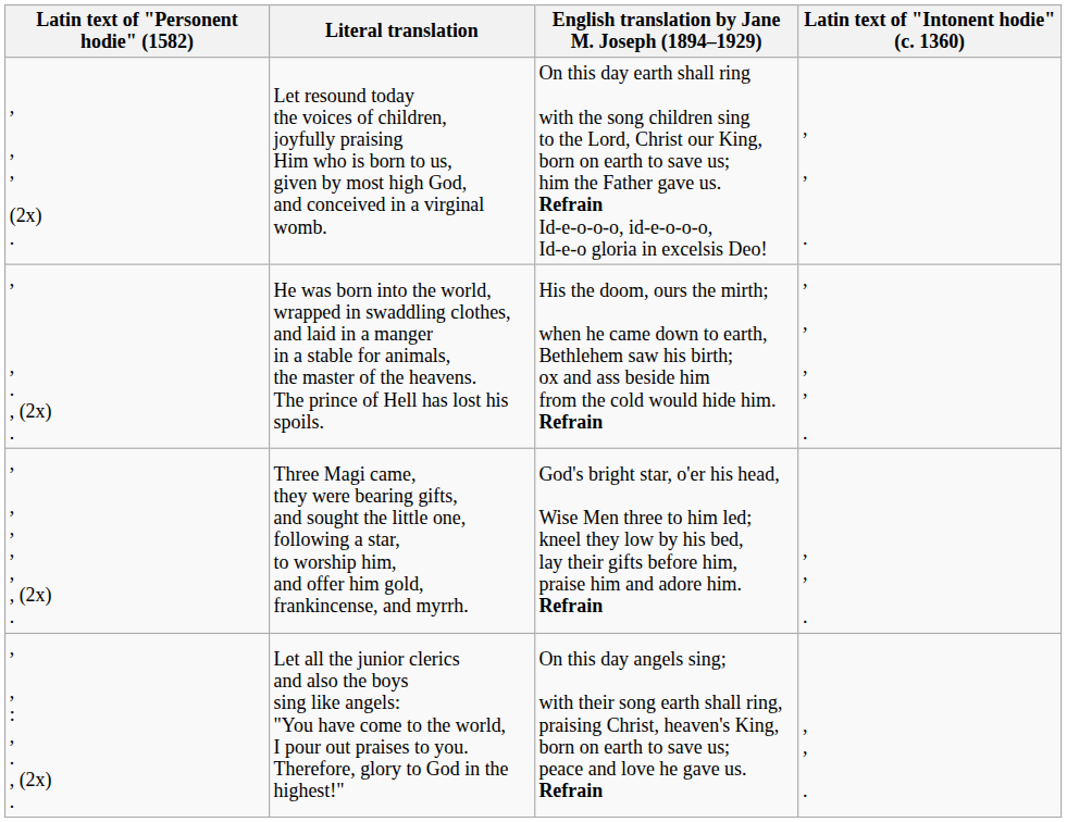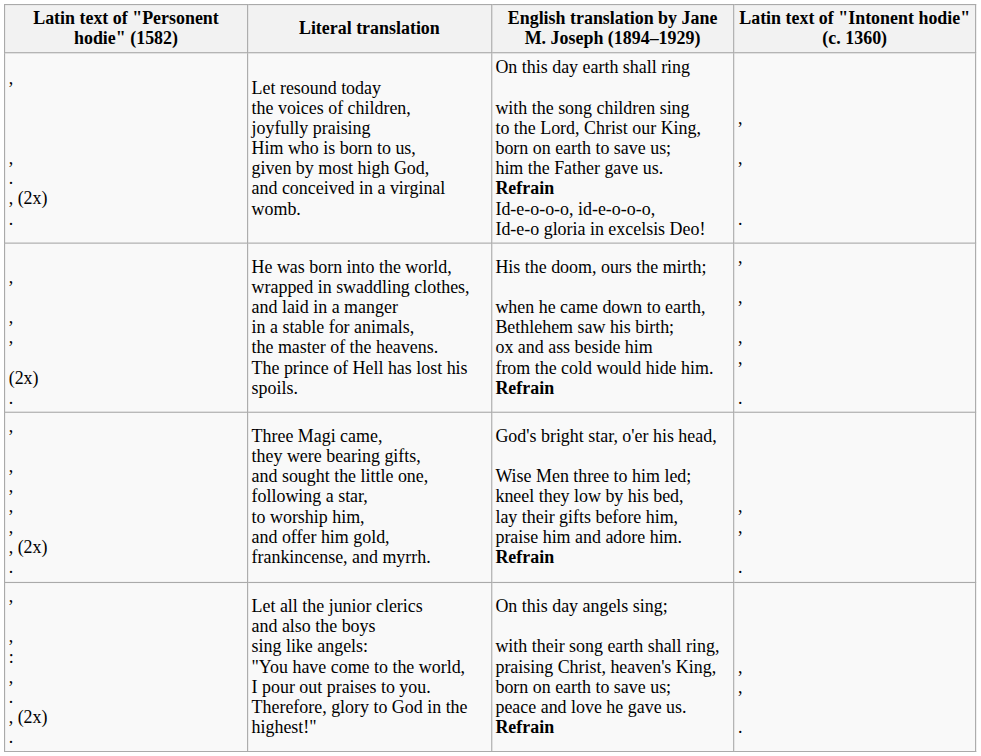row 2 | Latin text of "Personent hodie" (1582): , , , (2x) . -> , , . , (2x) .
row 3 | Latin text of "Personent hodie" (1582): , , . , (2x) . -> , , , (2x) .
